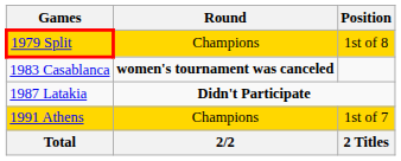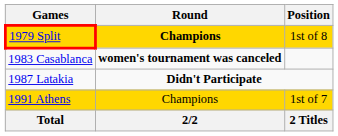1979 Split | Round: normal -> bold
